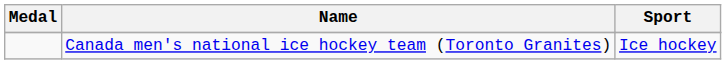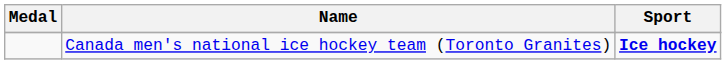Canada men's national ice hockey team (Toronto Granites) | Sport: normal -> bold
